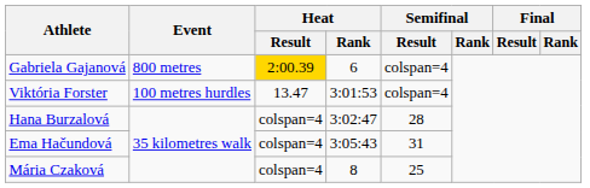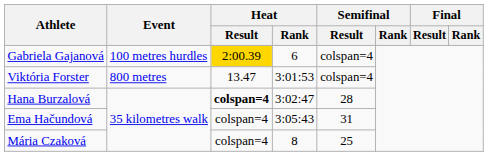Gabriela Gajanová | Event: 800 metres -> 100 metres hurdles
Viktória Forster | Event: 100 metres hurdles -> 800 metres
Hana Burzalová | Heat / Result: normal -> bold
